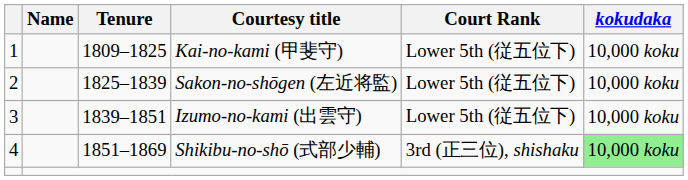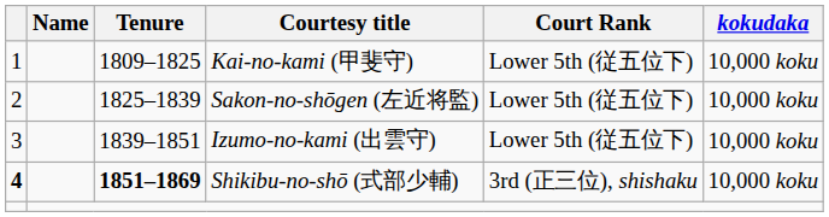Shikibu-no-shō (式部少輔) | column 1: normal -> bold
Shikibu-no-shō (式部少輔) | Tenure: normal -> bold
Shikibu-no-shō (式部少輔) | kokudaka: lightgreen background -> no background
